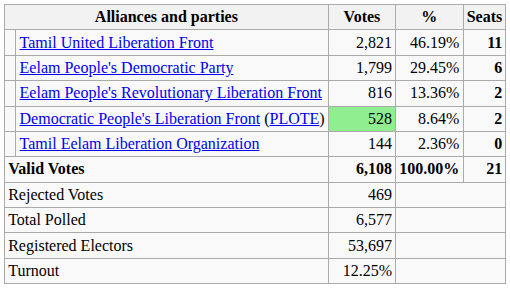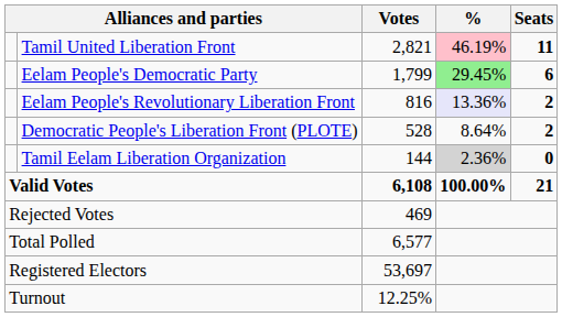Tamil United Liberation Front | %: no background -> pink background
Eelam People's Democratic Party | %: no background -> lightgreen background
Eelam People's Revolutionary Liberation Front | %: no background -> lavender background
Democratic People's Liberation Front (PLOTE) | Votes: lightgreen background -> no background
Tamil Eelam Liberation Organization | %: no background -> lightgrey background
